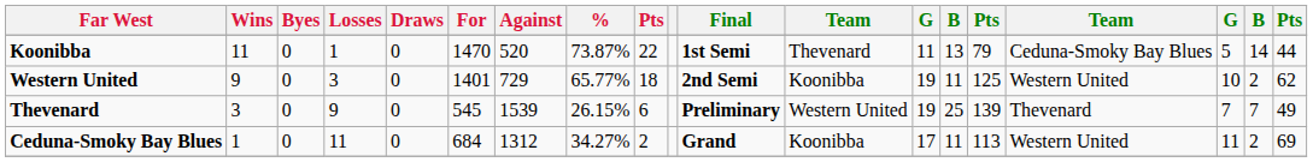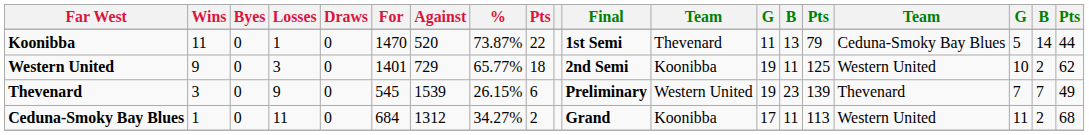row 4 | column 14: 25 -> 23
row 5 | column 19: 69 -> 68
